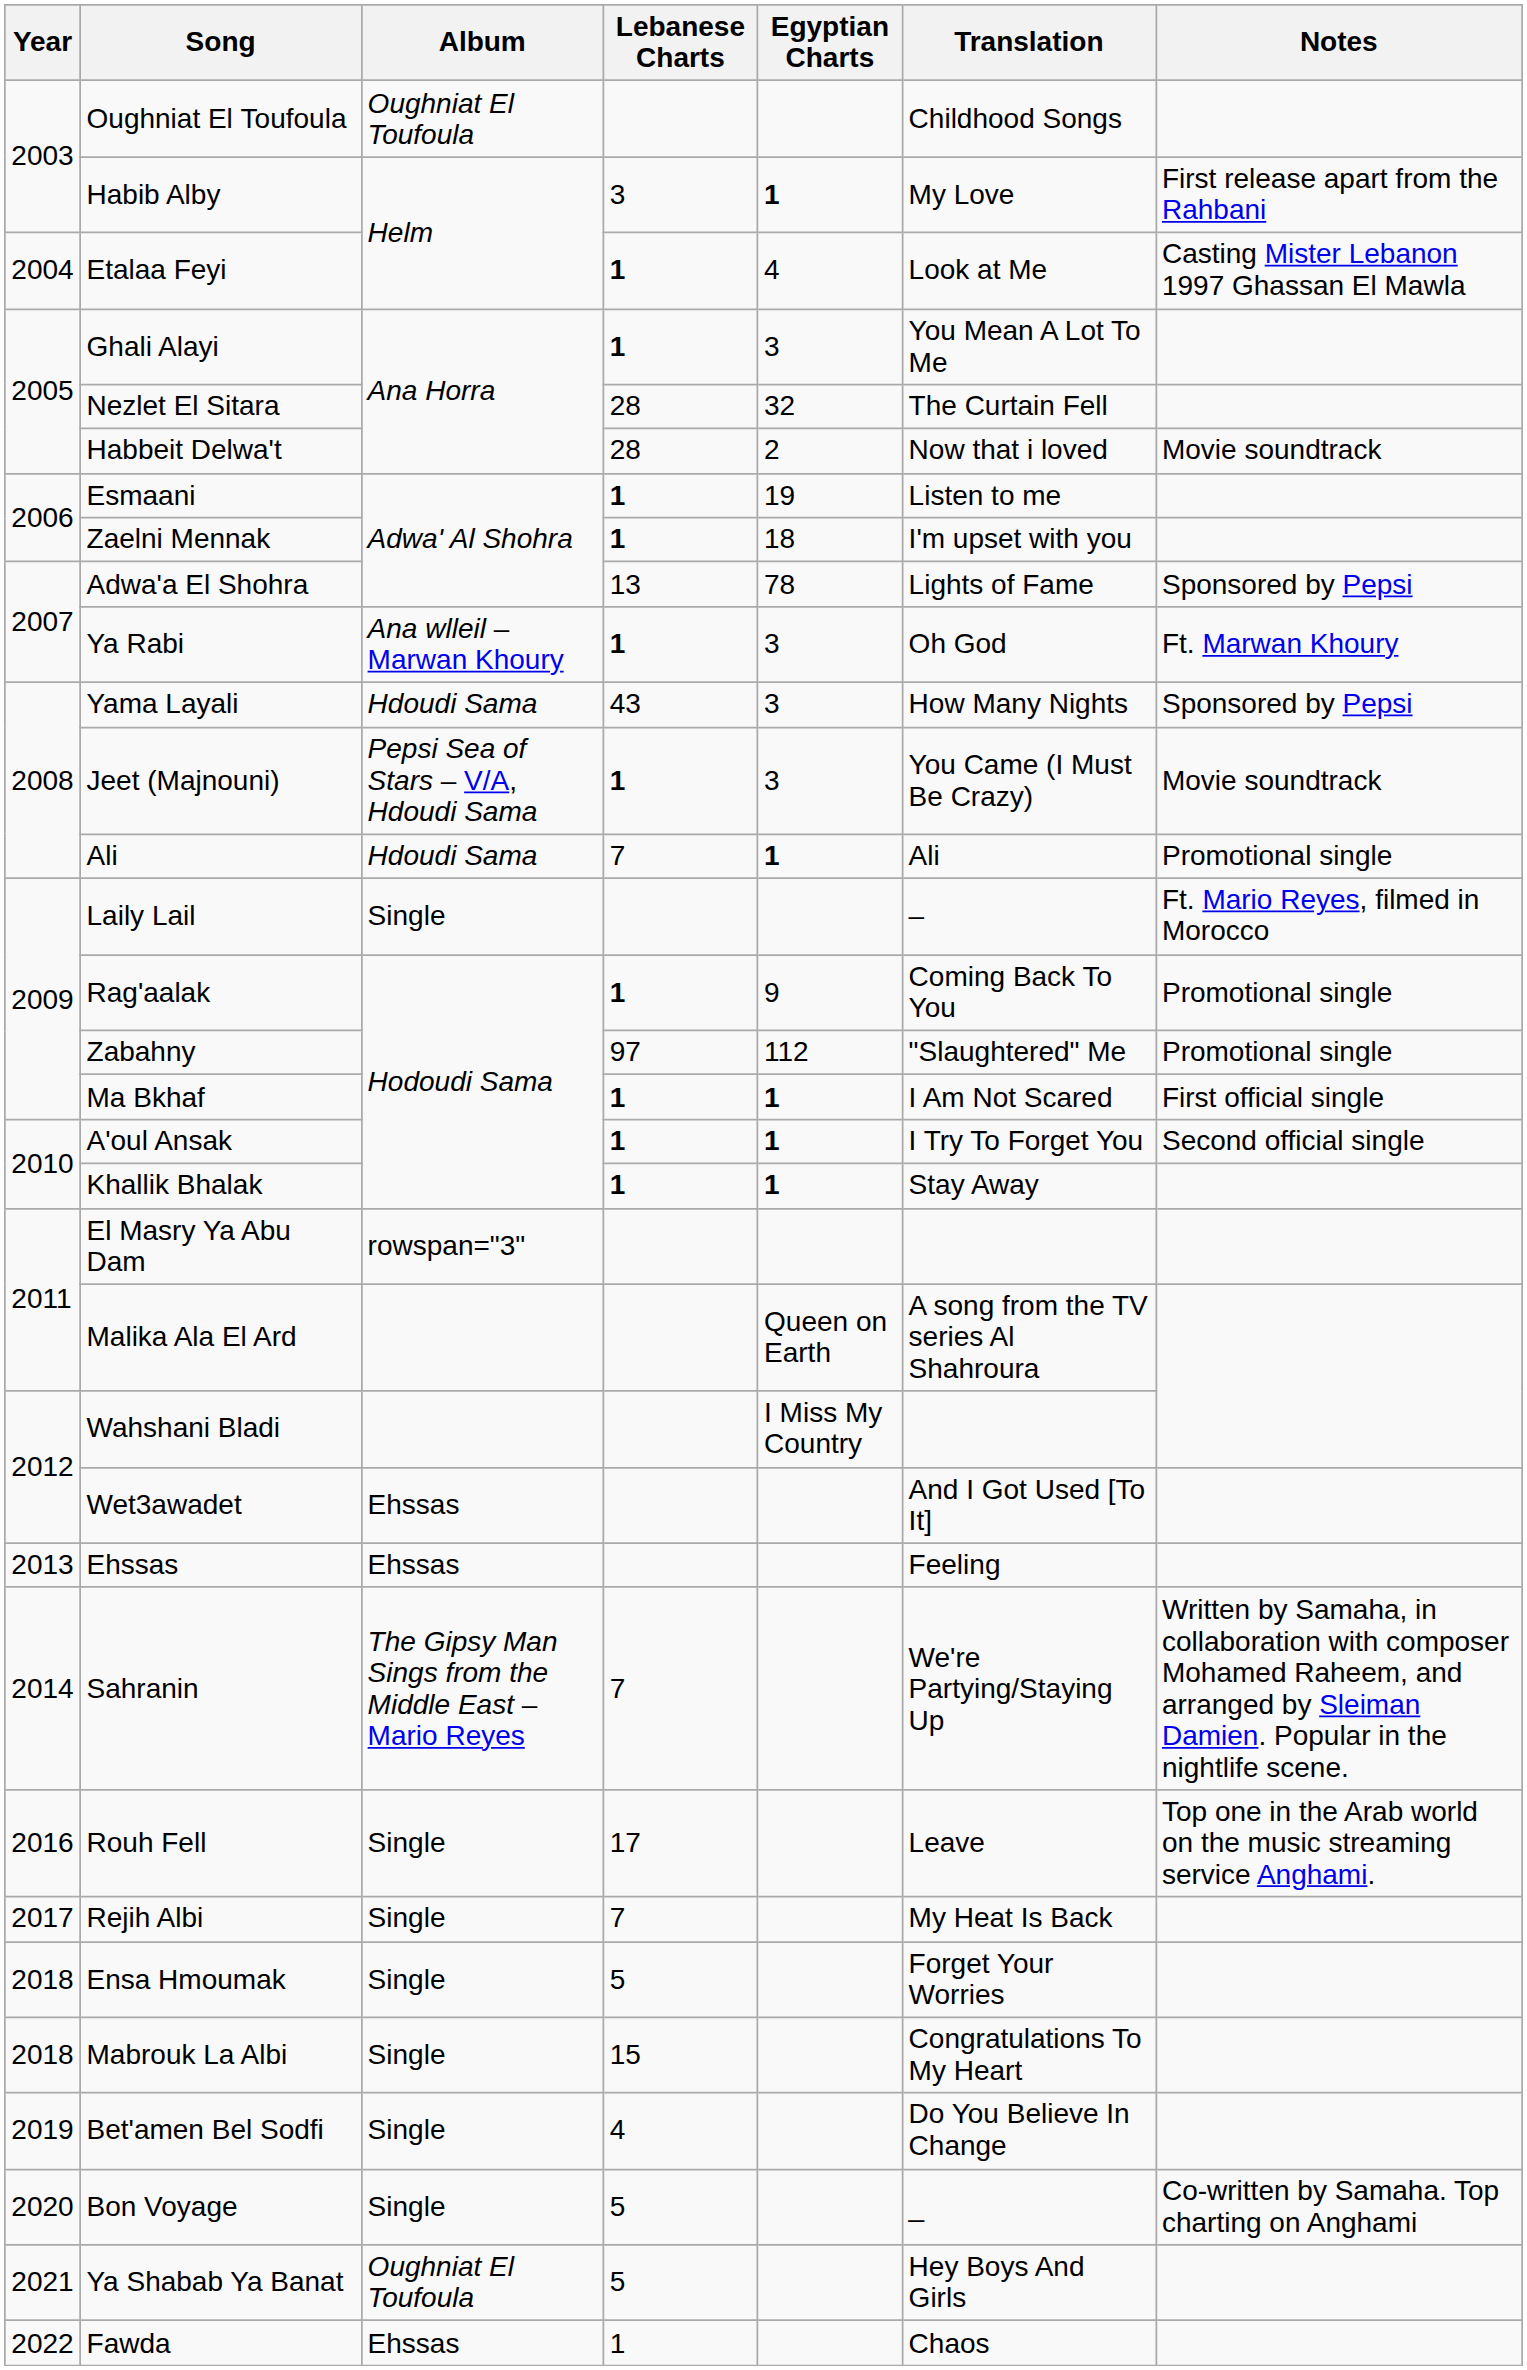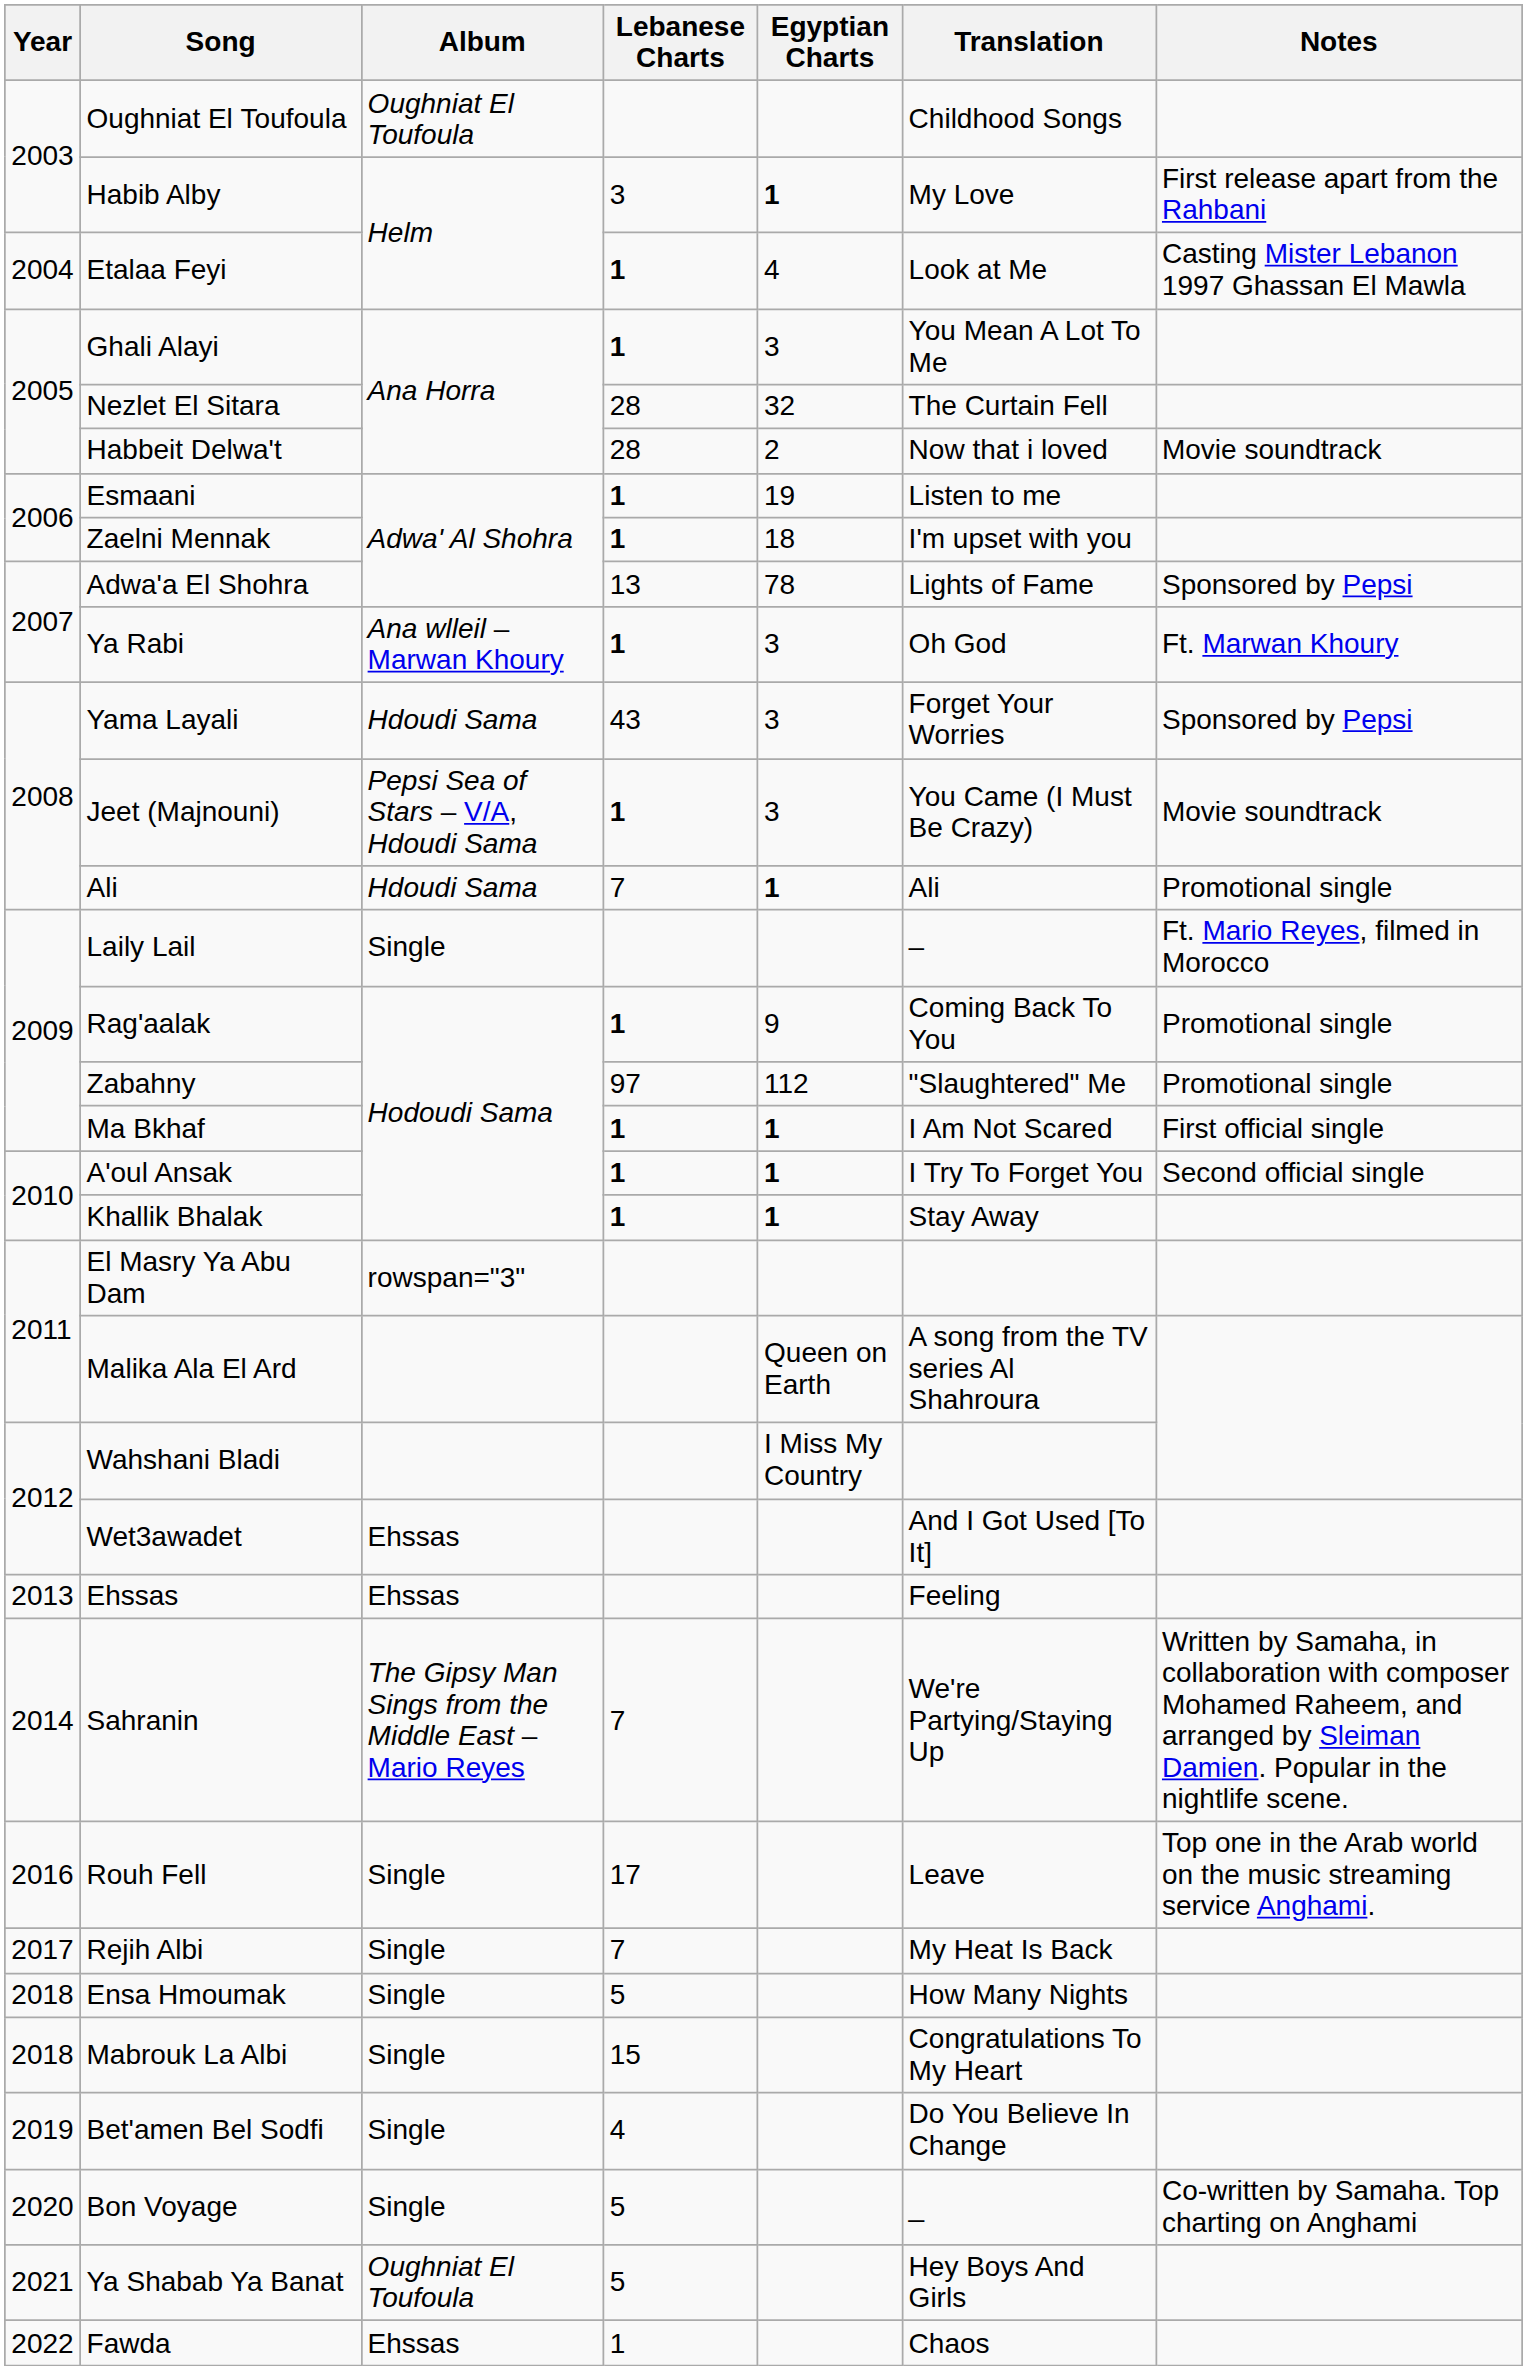Yama Layali | Translation: How Many Nights -> Forget Your Worries
Ensa Hmoumak | Translation: Forget Your Worries -> How Many Nights
